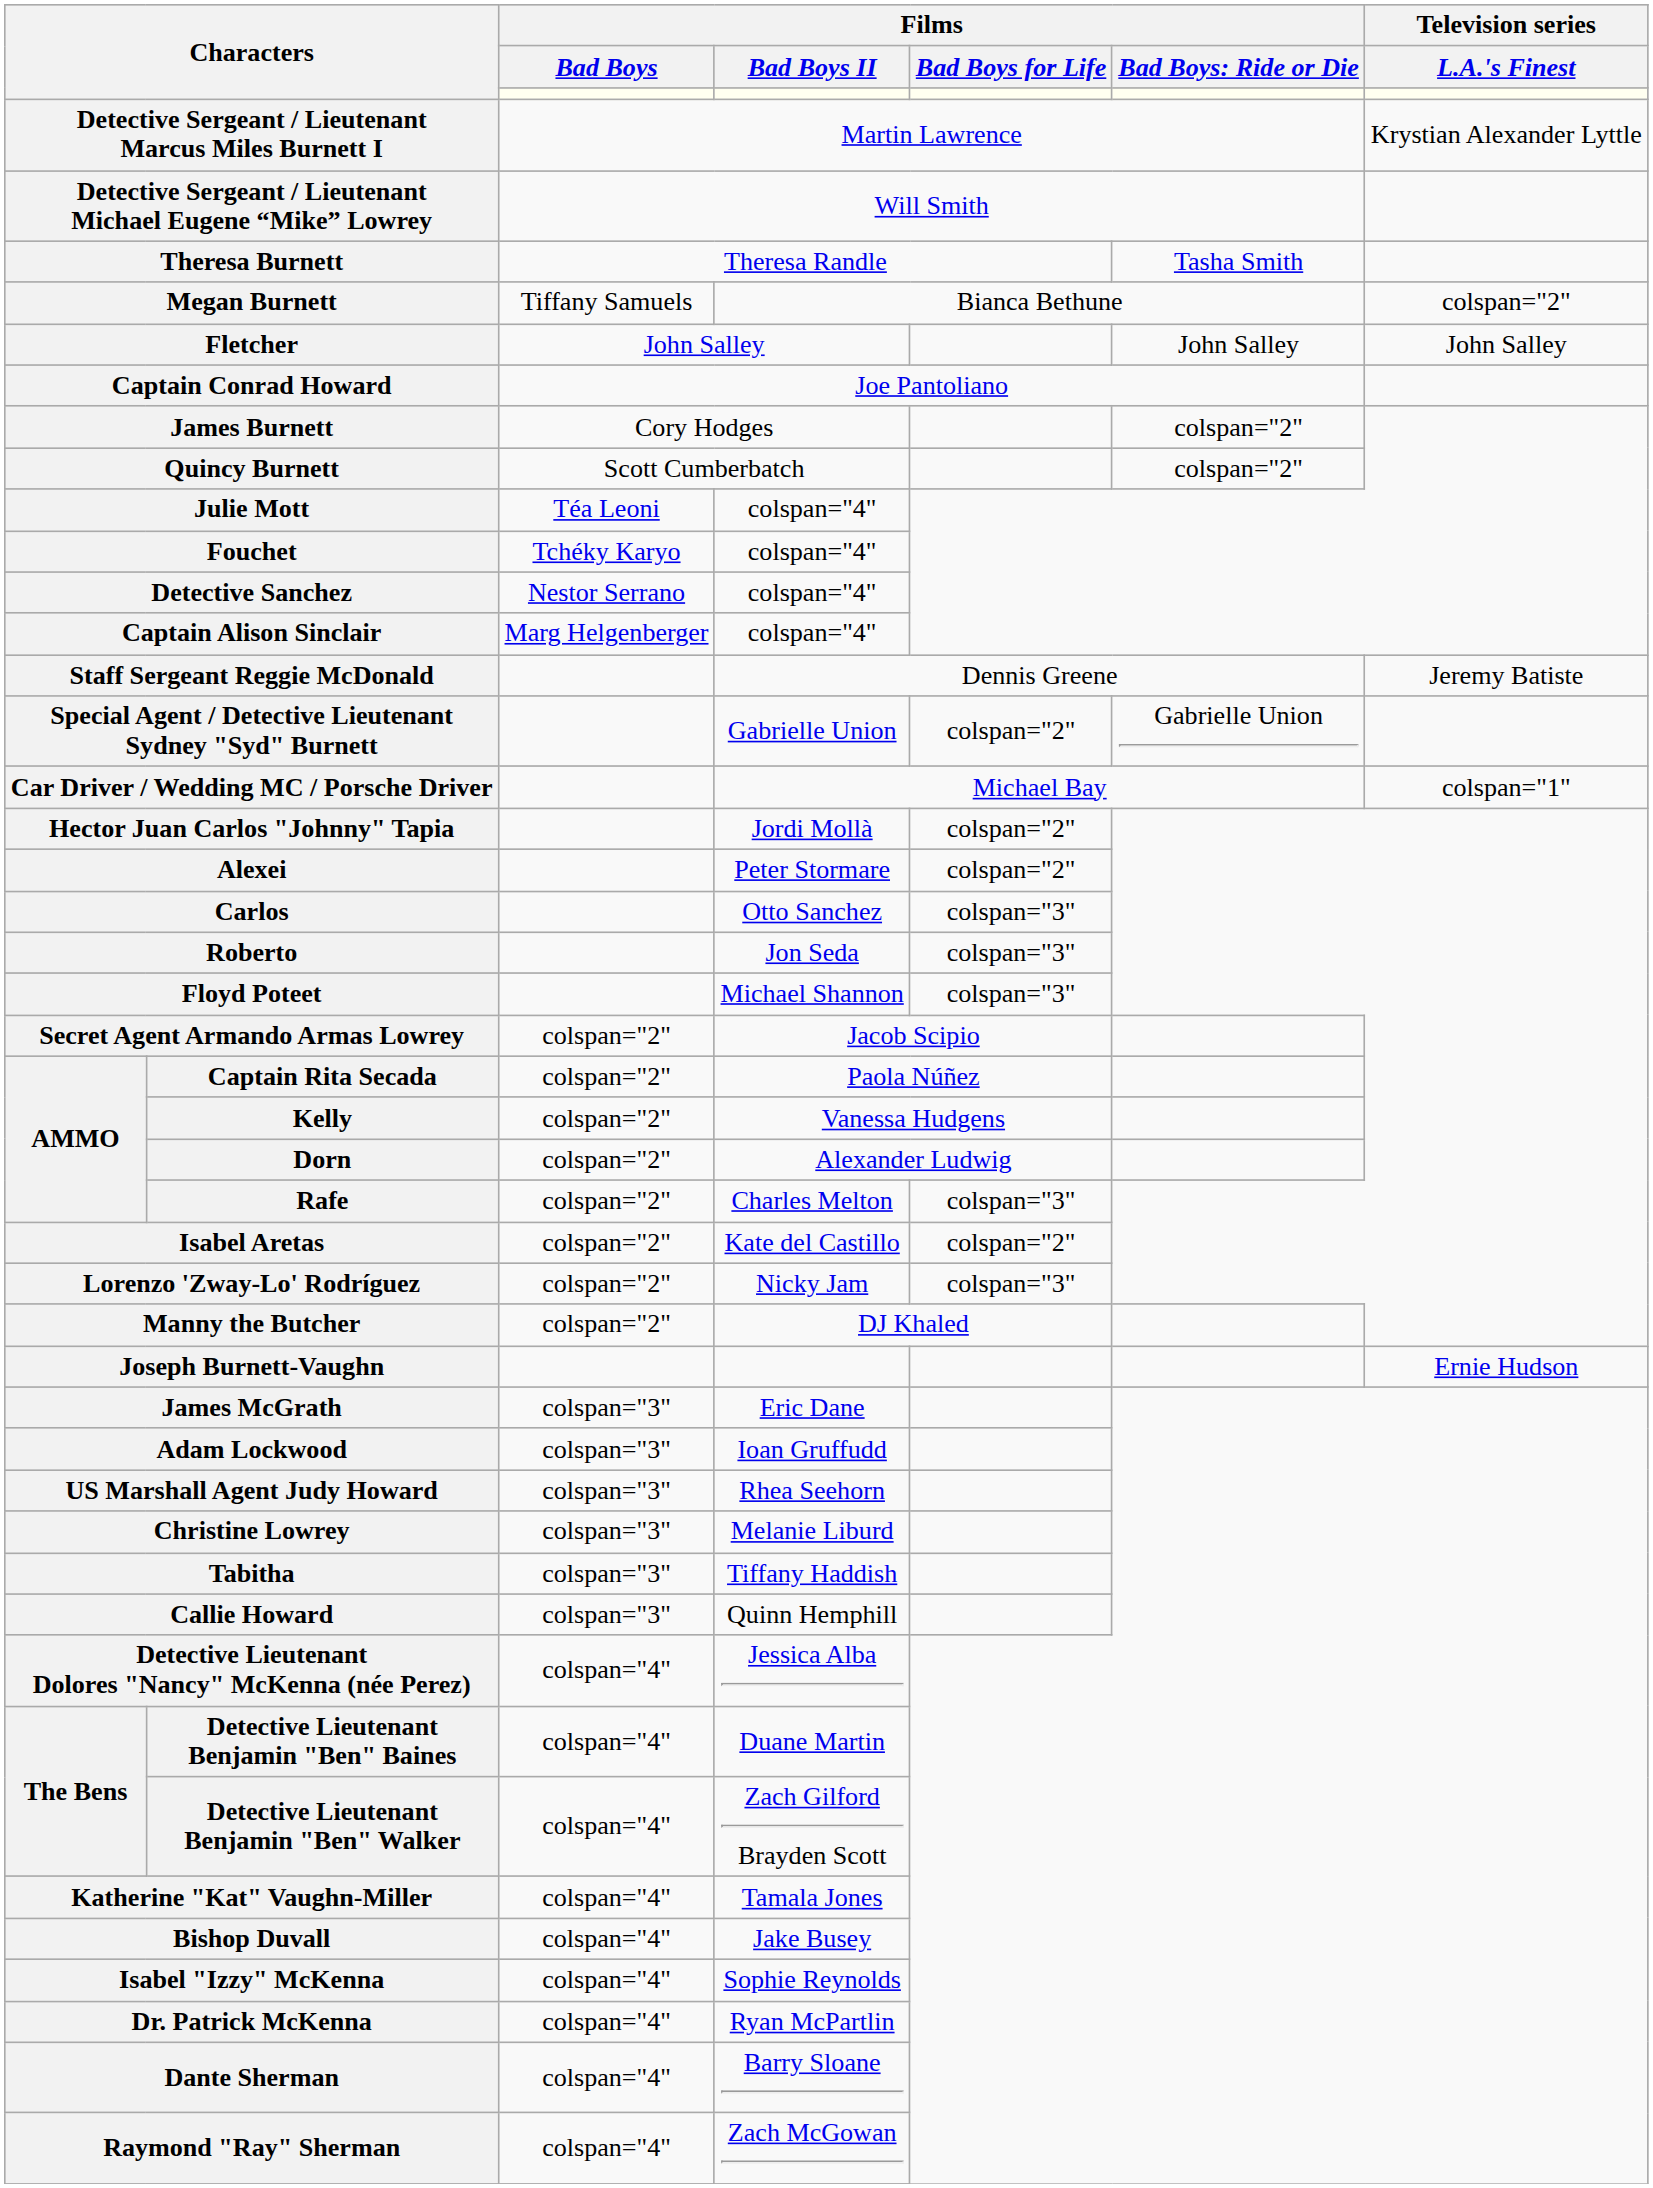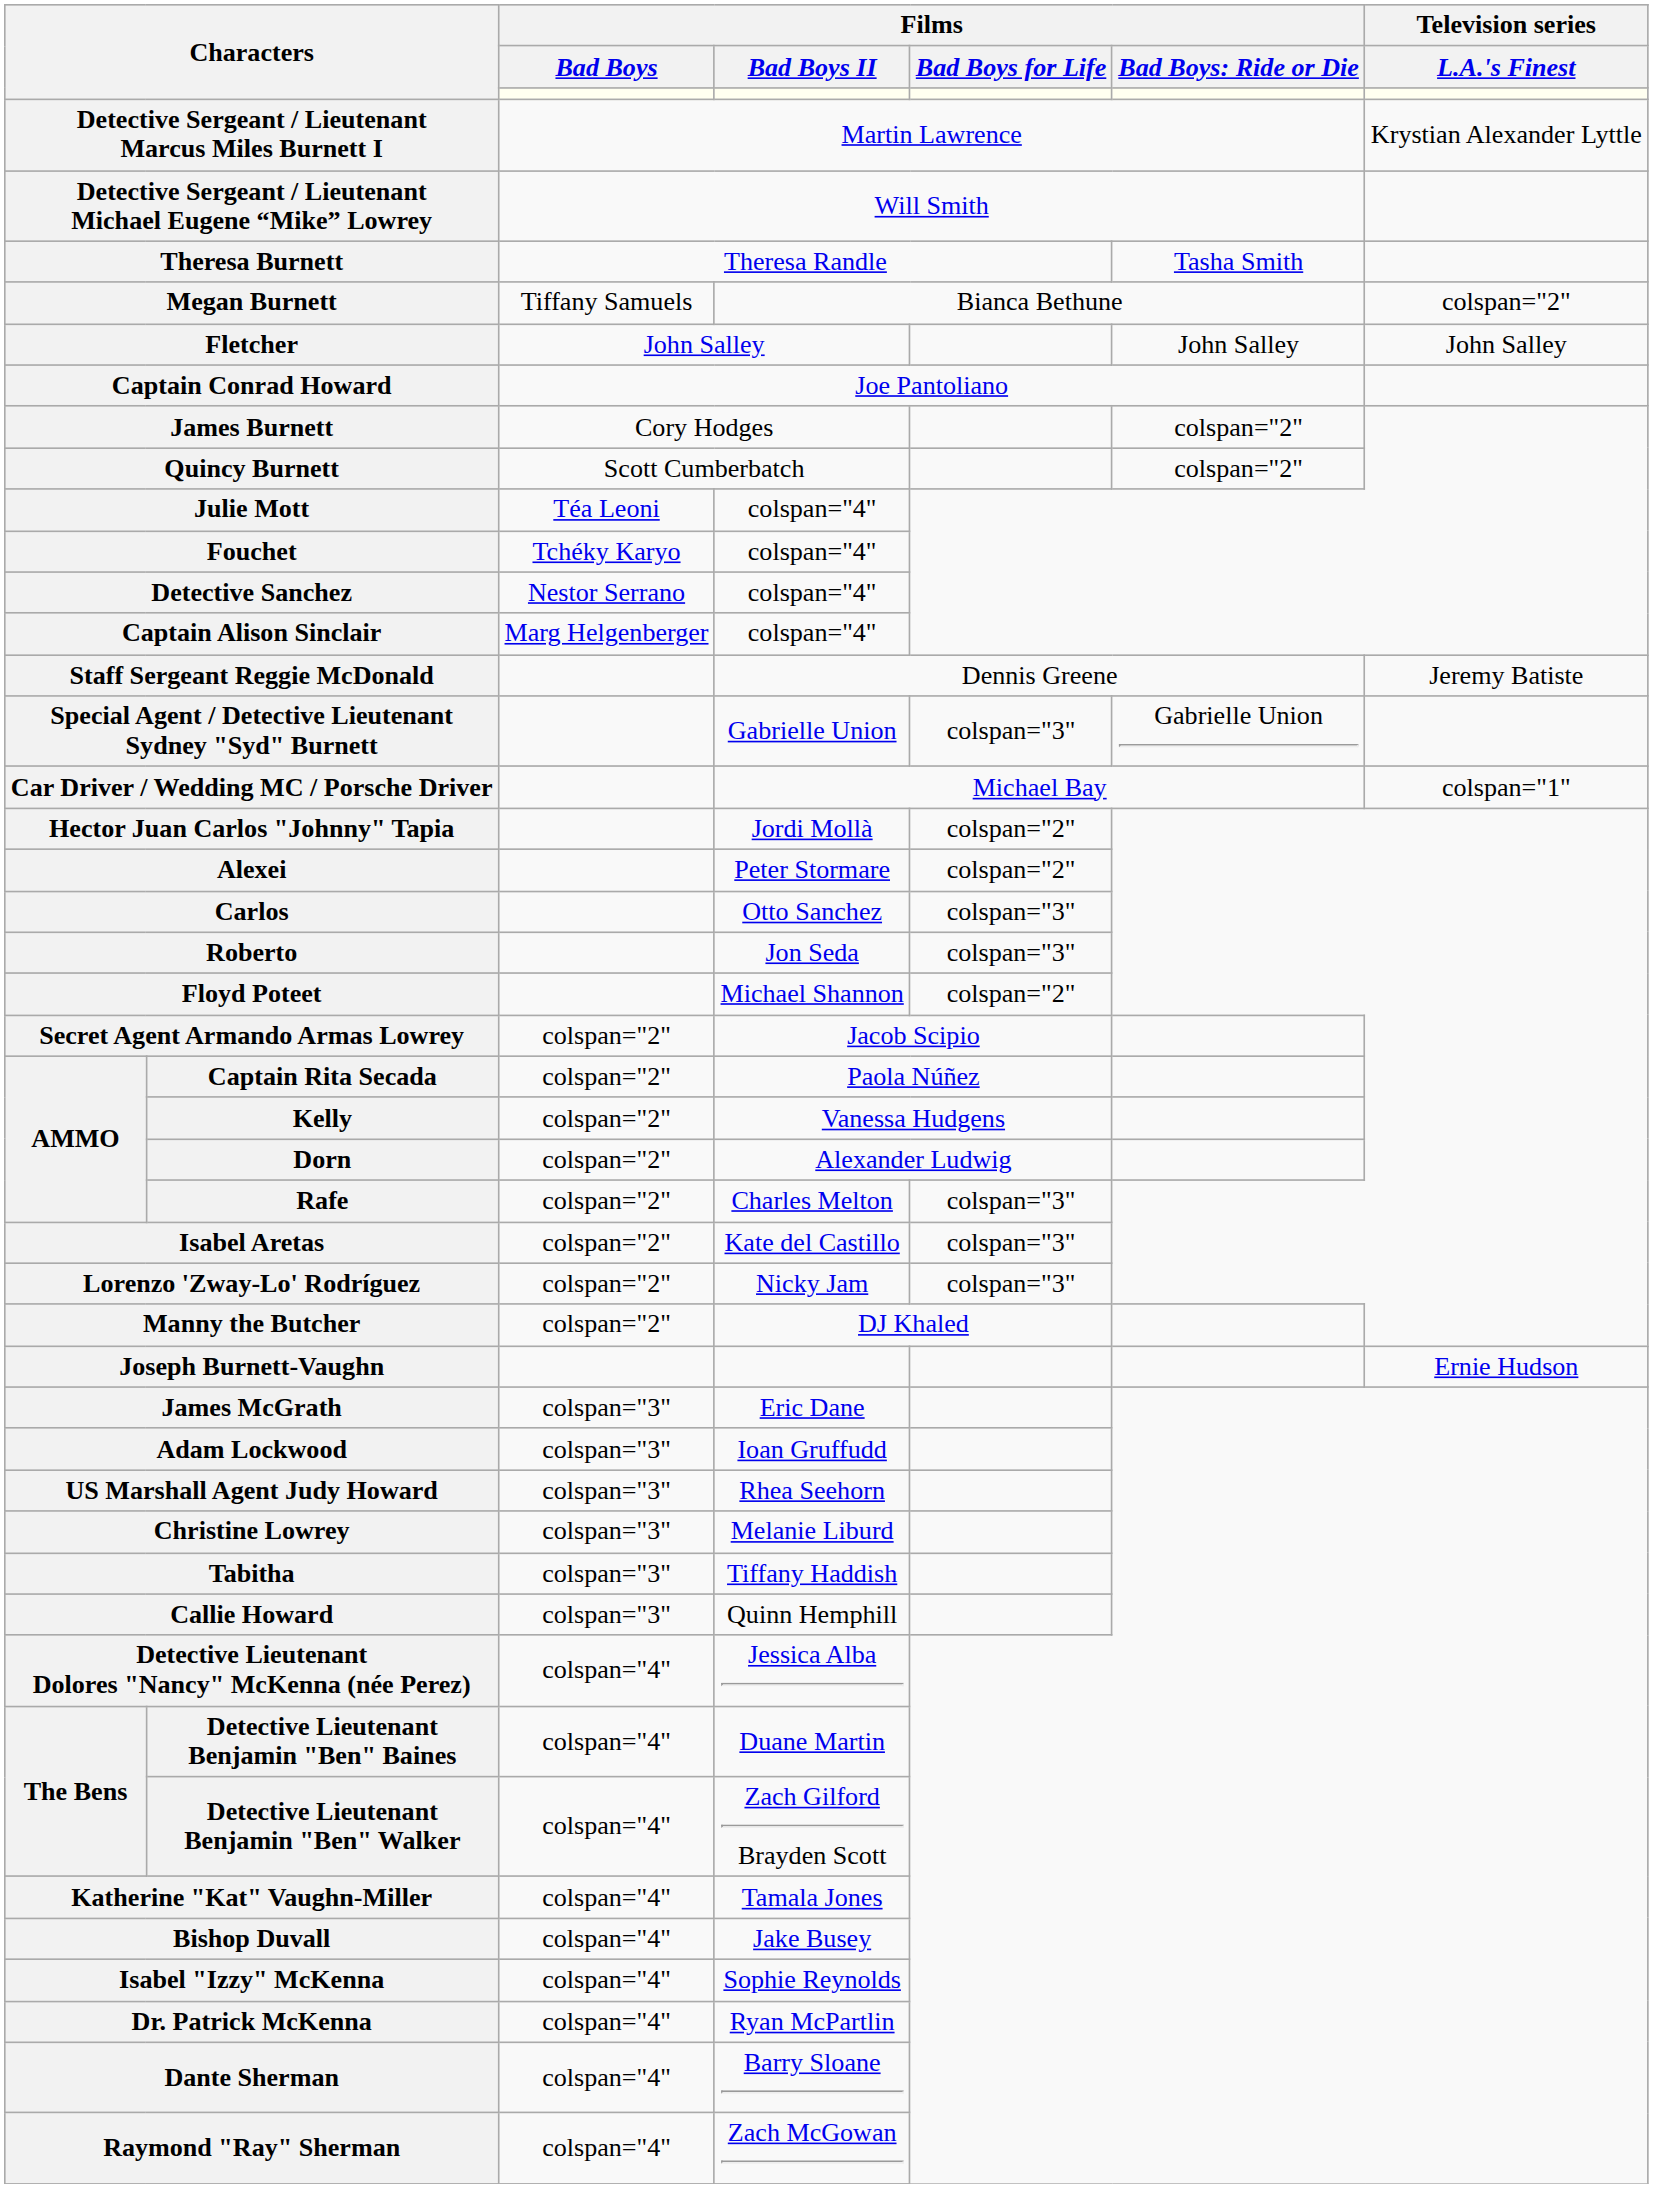Special Agent / Detective Lieutenant Sydney "Syd" Burnett | Films / Bad Boys for Life: colspan="2" -> colspan="3"
Floyd Poteet | Films / Bad Boys for Life: colspan="3" -> colspan="2"
Isabel Aretas | Films / Bad Boys for Life: colspan="2" -> colspan="3"
